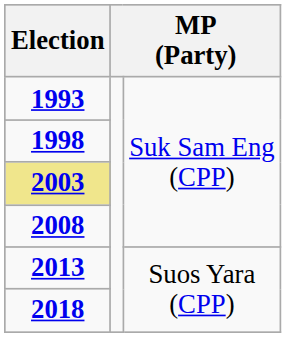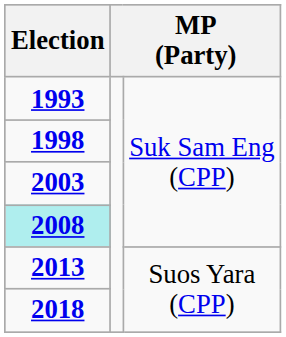2003 | Election: khaki background -> no background
2008 | Election: no background -> paleturquoise background
